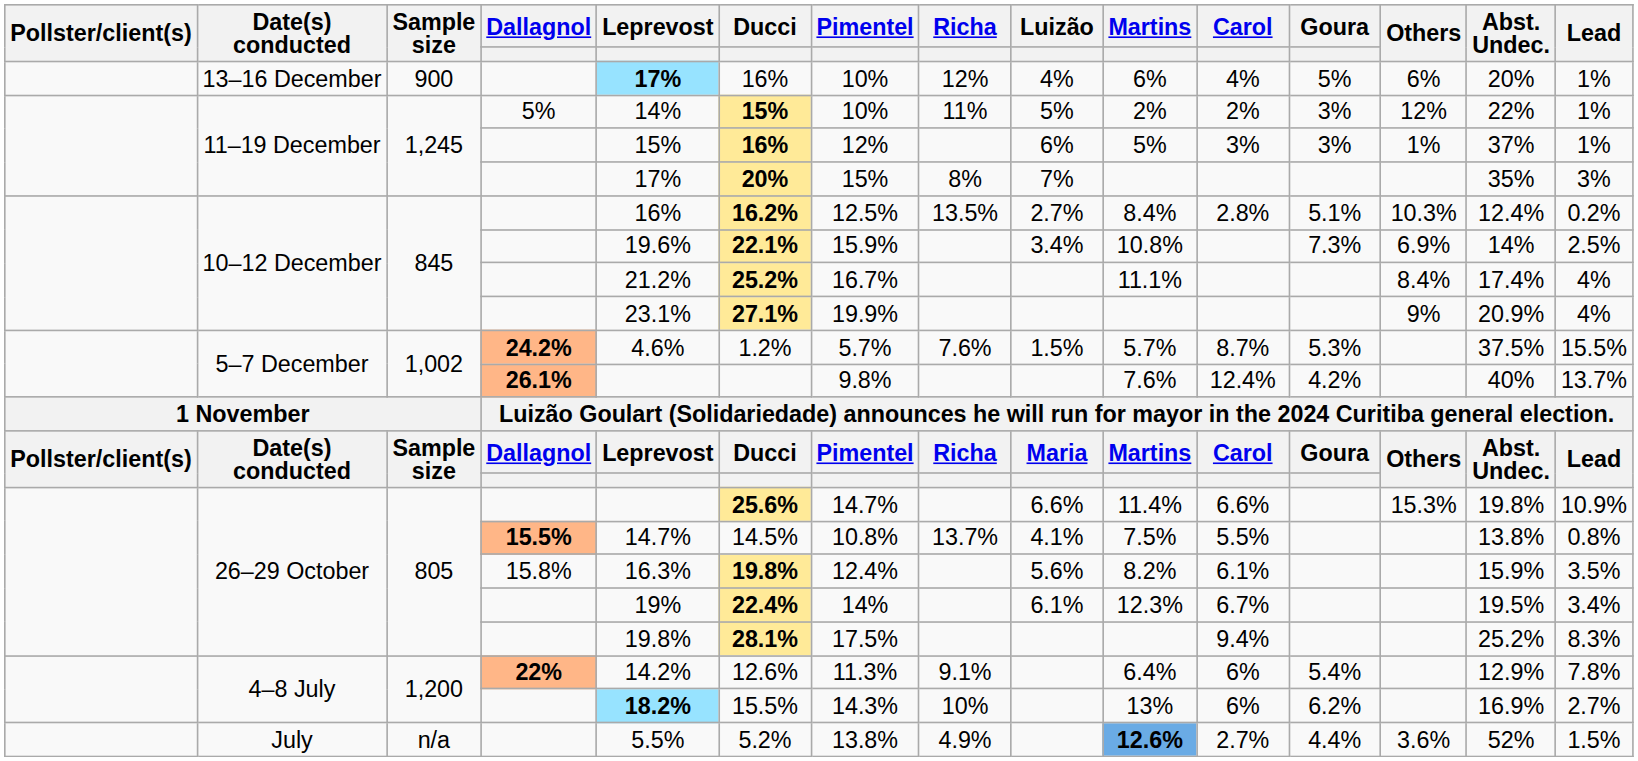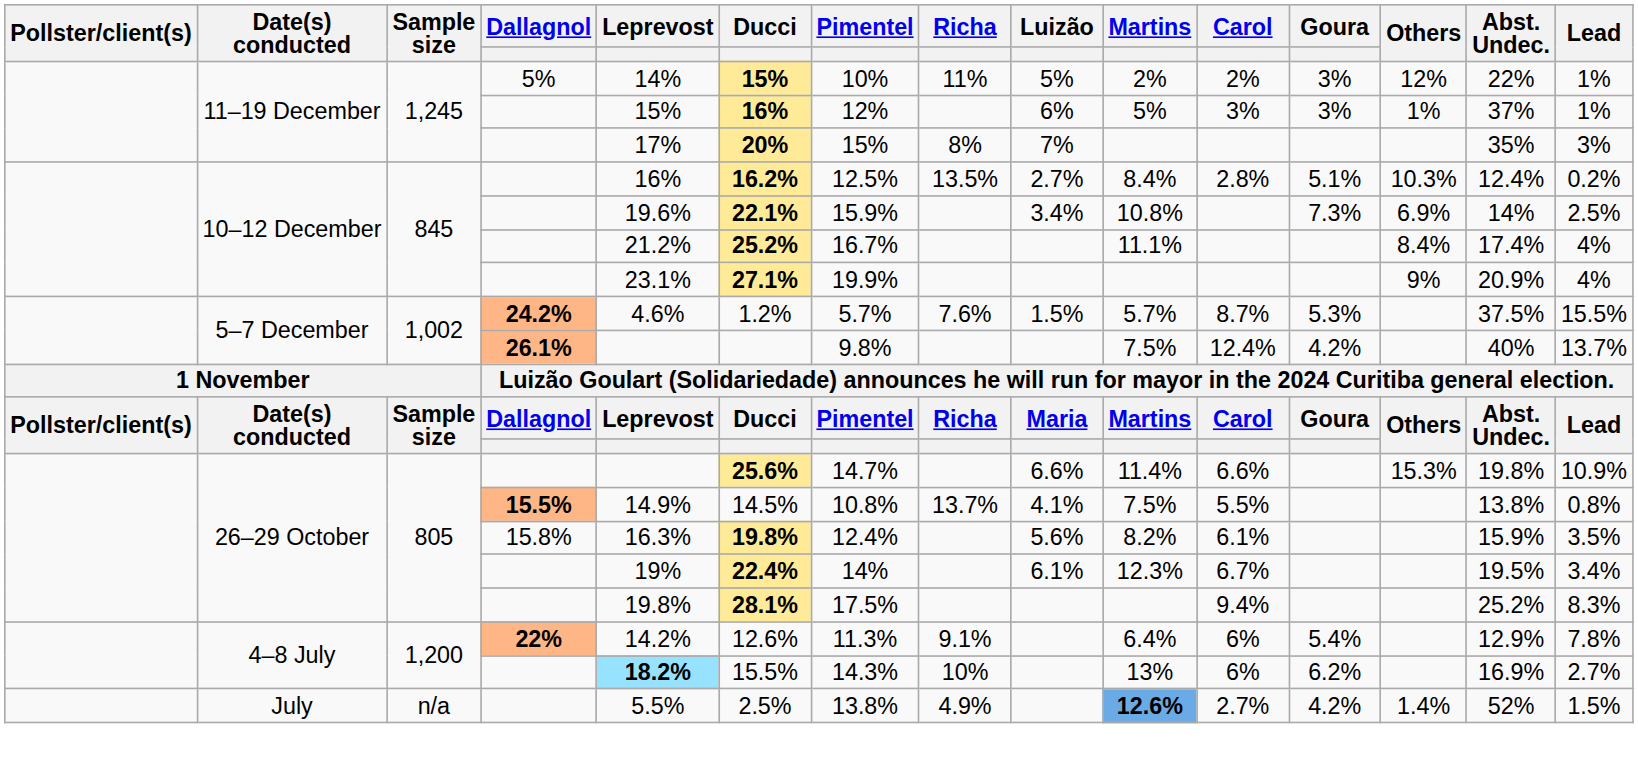- row: 13–16 December | 900 | 17% | 16% | 10% | 12% | 4% | 6% | 4% | 5% | 6% | 20% | 1%
5–7 December / 26.1% | Martins: 7.6% -> 7.5%
26–29 October / 15.5% | Leprevost: 14.7% -> 14.9%
July | Ducci: 5.2% -> 2.5%
July | Goura: 4.4% -> 4.2%
July | Others: 3.6% -> 1.4%
